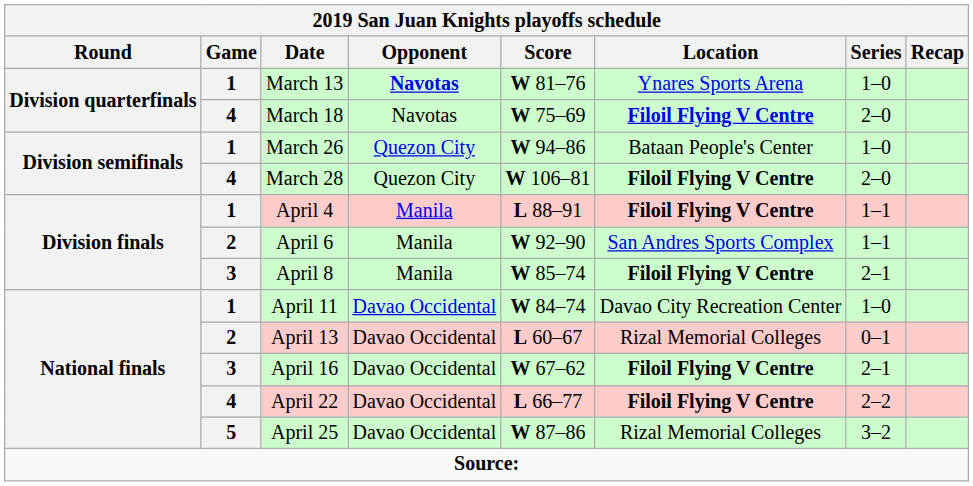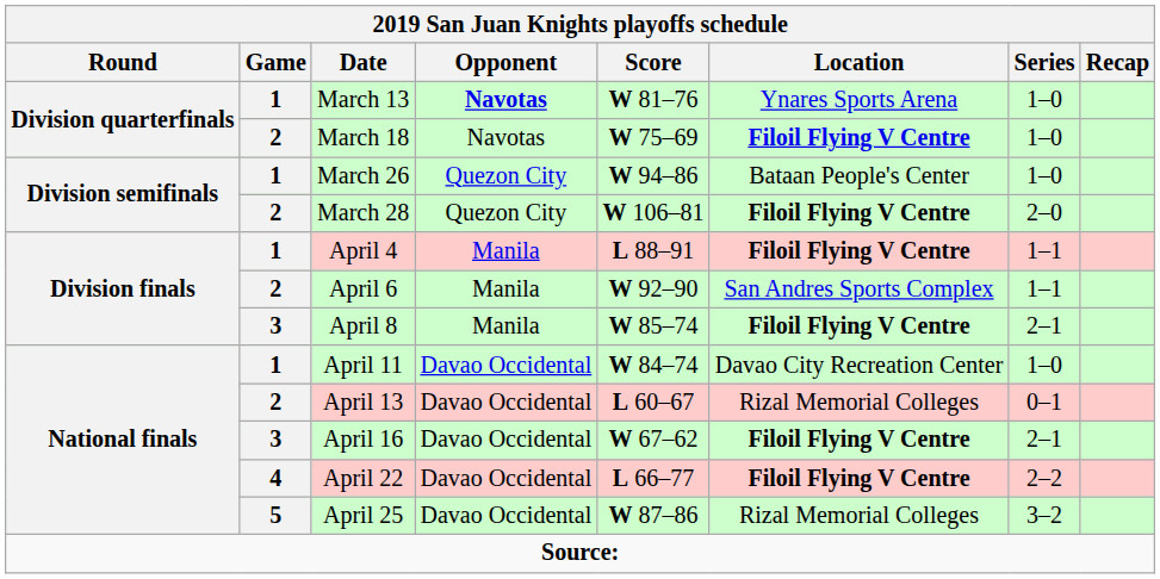March 18 | Game: 4 -> 2
March 18 | Series: 2–0 -> 1–0
March 28 | Game: 4 -> 2
